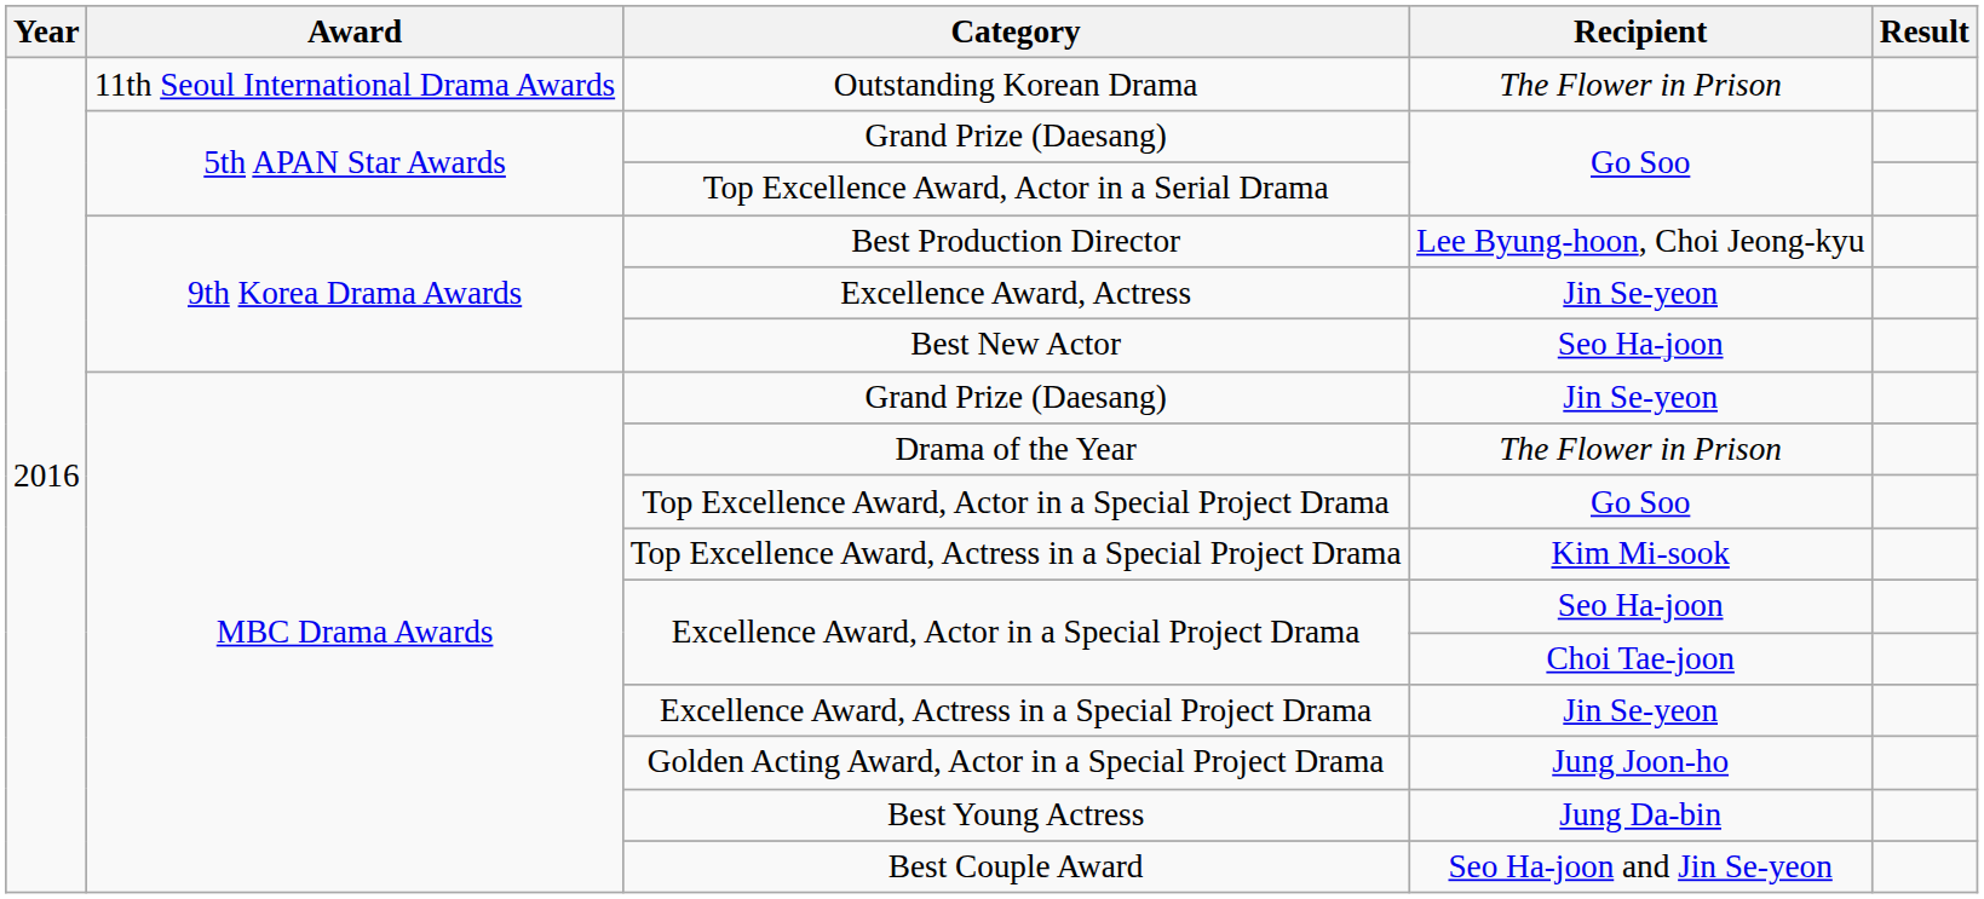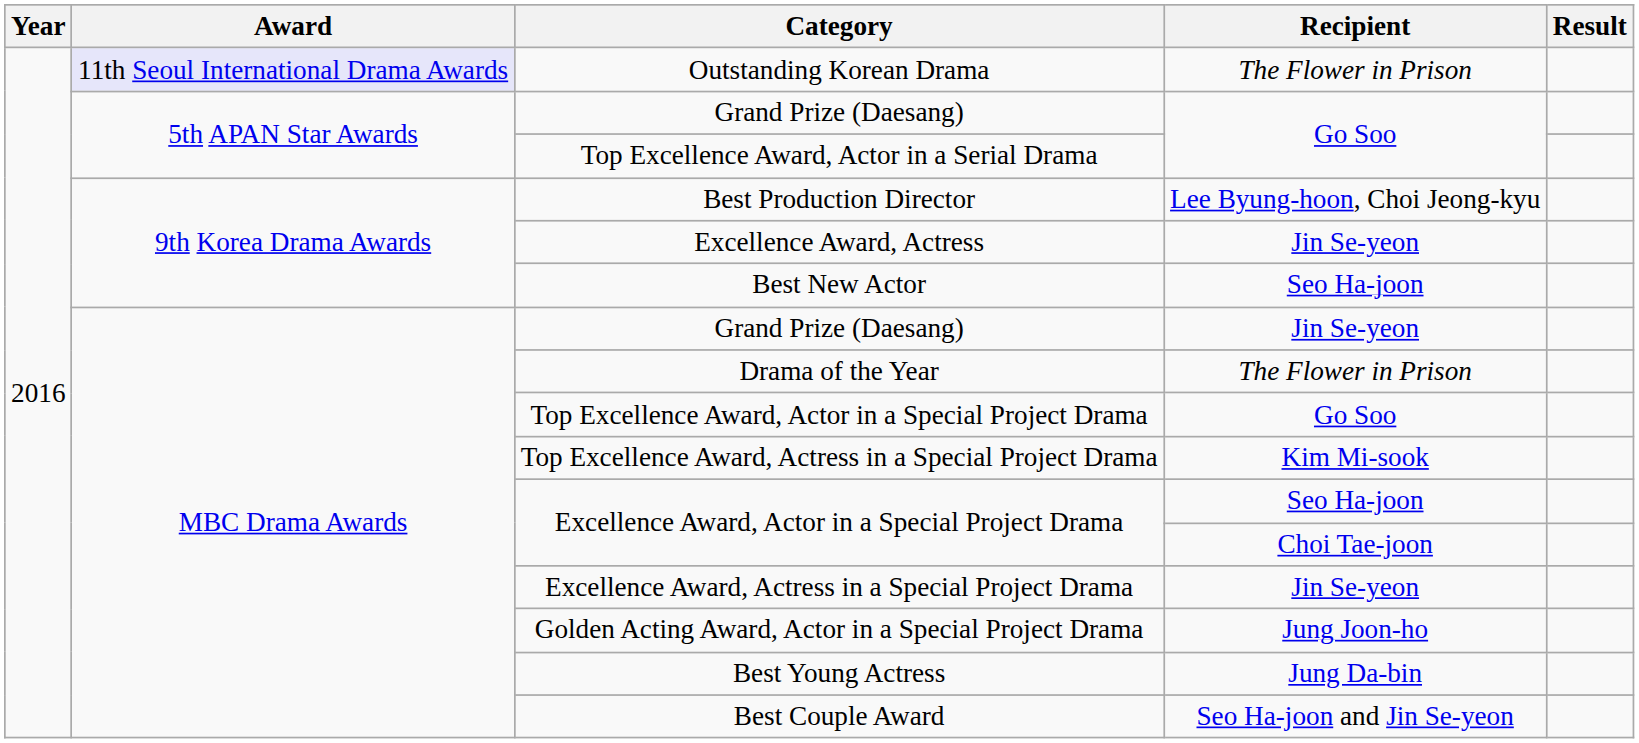Outstanding Korean Drama | Award: no background -> lavender background
